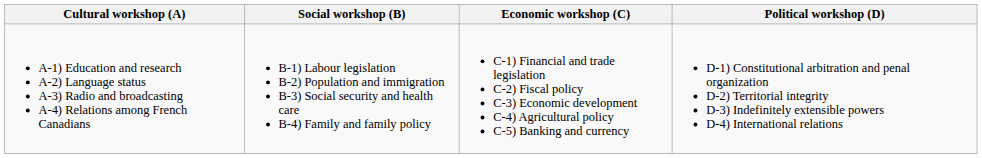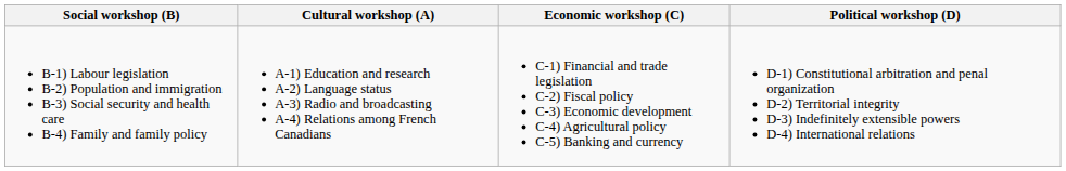columns swapped: Cultural workshop (A) <-> Social workshop (B)
